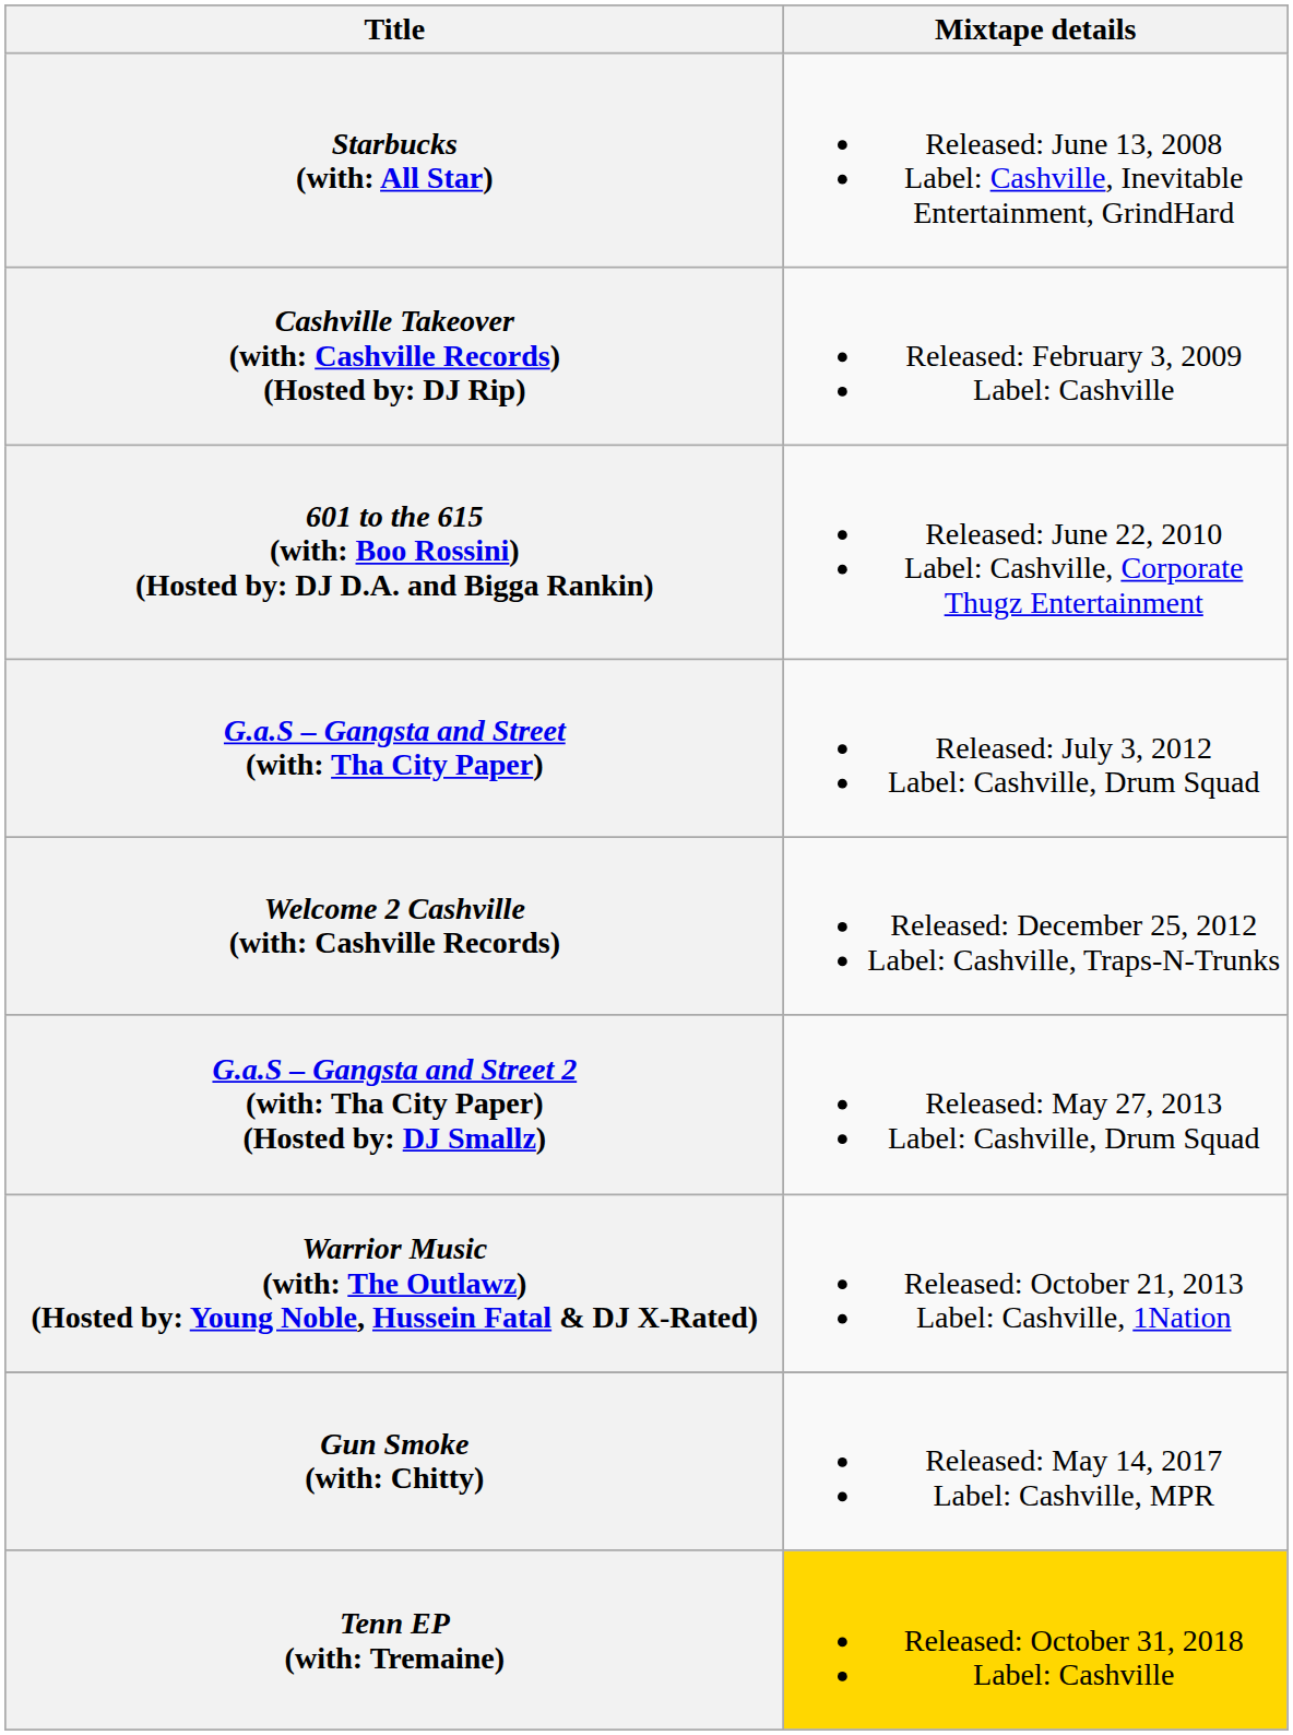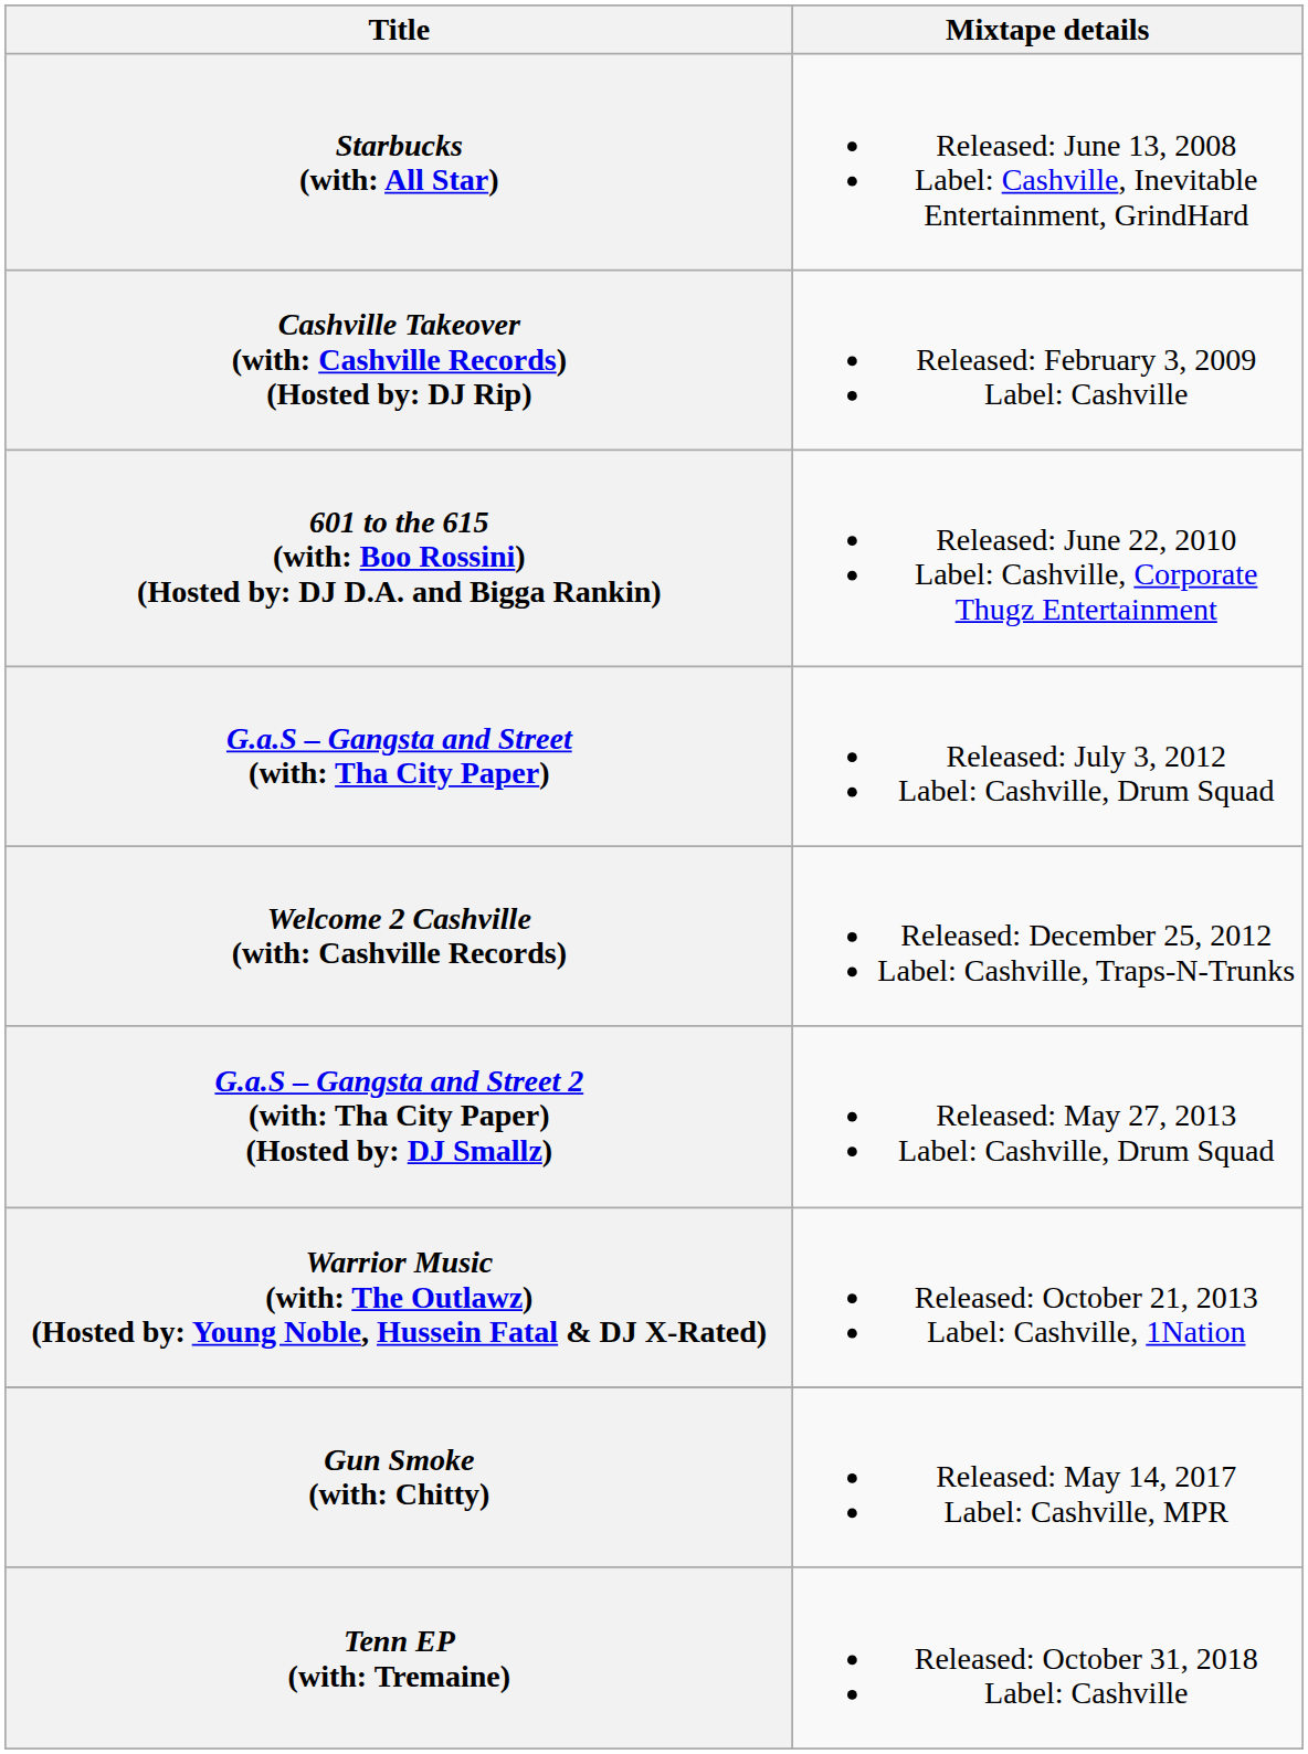Tenn EP (with: Tremaine) | Mixtape details: gold background -> no background
